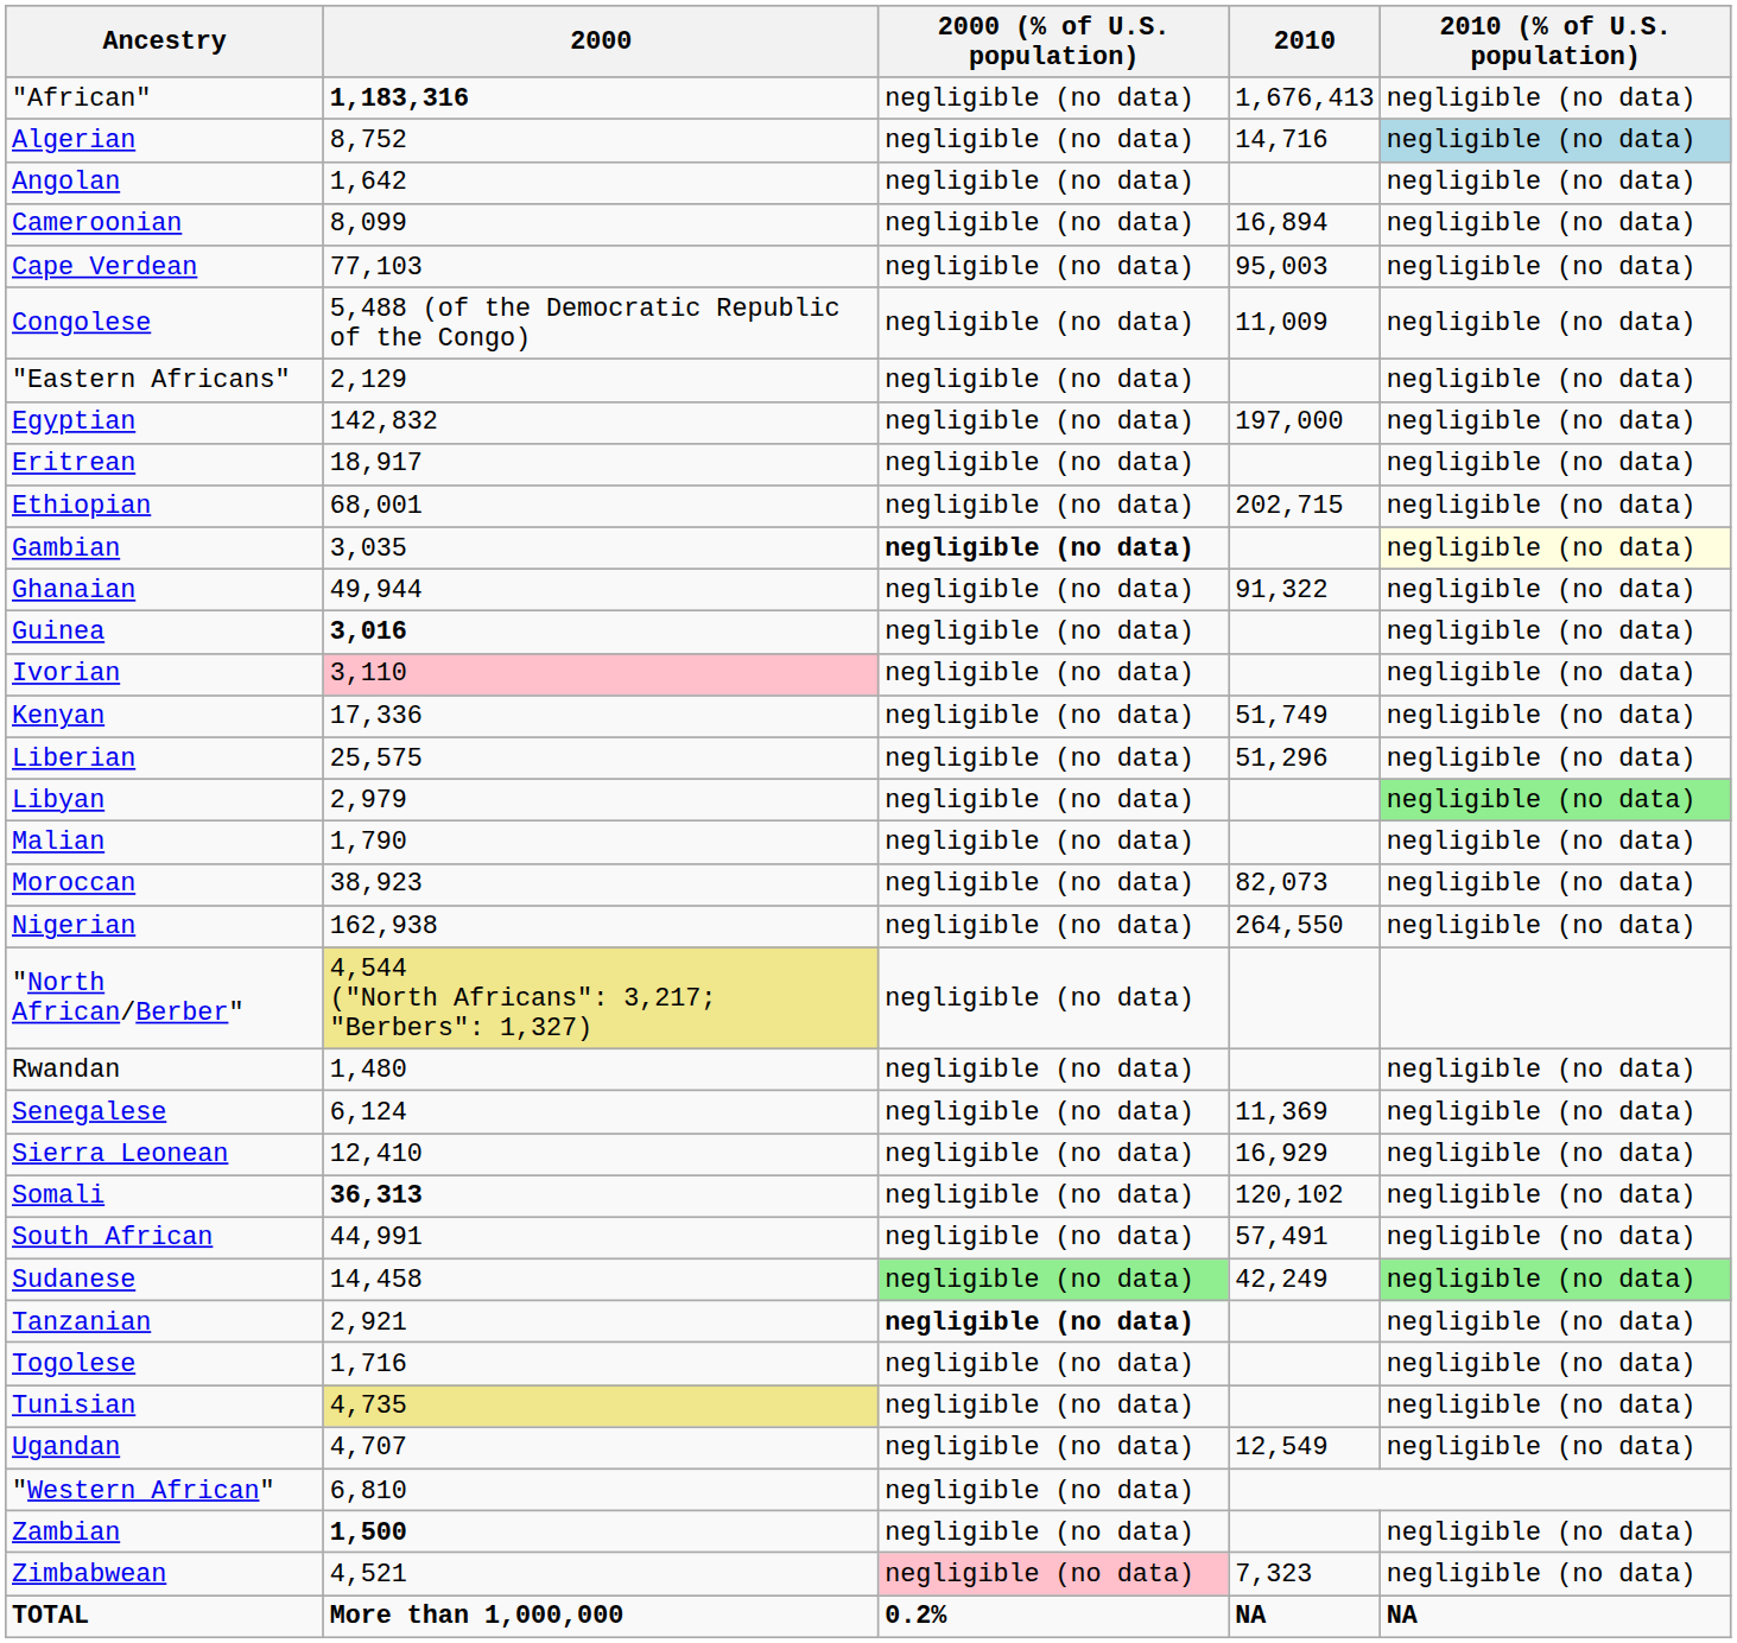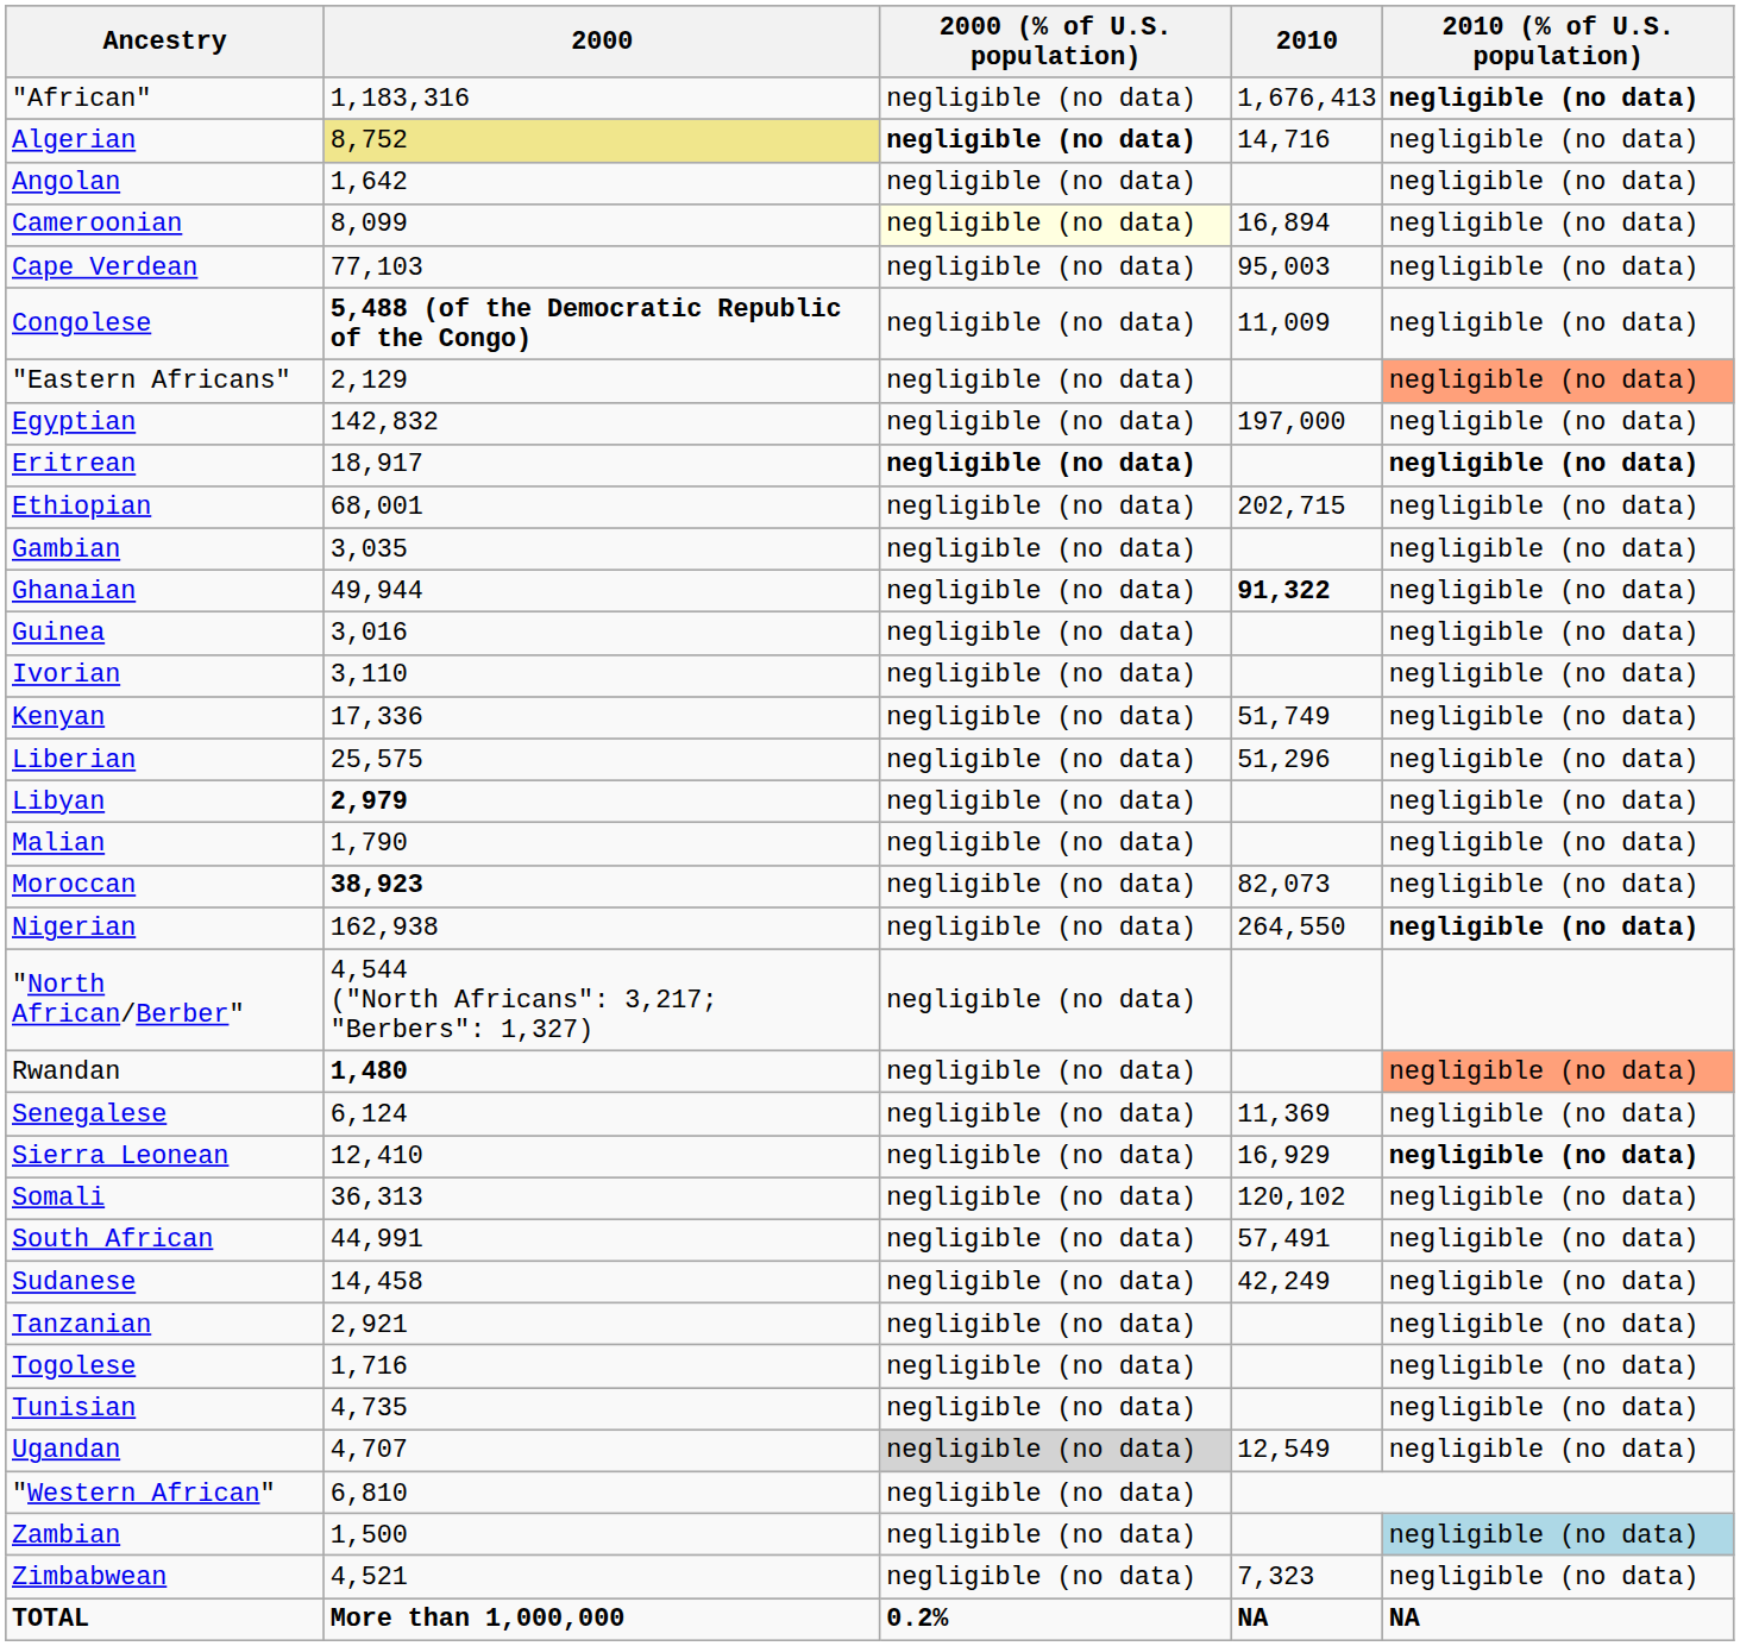"African" | 2000: bold -> normal
"African" | 2010 (% of U.S. population): normal -> bold
Algerian | 2000: no background -> khaki background
Algerian | 2000 (% of U.S. population): normal -> bold
Algerian | 2010 (% of U.S. population): lightblue background -> no background
Cameroonian | 2000 (% of U.S. population): no background -> lightyellow background
Congolese | 2000: normal -> bold
"Eastern Africans" | 2010 (% of U.S. population): no background -> lightsalmon background
Eritrean | 2000 (% of U.S. population): normal -> bold
Eritrean | 2010 (% of U.S. population): normal -> bold
Gambian | 2000 (% of U.S. population): bold -> normal
Gambian | 2010 (% of U.S. population): lightyellow background -> no background
Ghanaian | 2010: normal -> bold
Guinea | 2000: bold -> normal
Ivorian | 2000: pink background -> no background
Libyan | 2000: normal -> bold
Libyan | 2010 (% of U.S. population): lightgreen background -> no background
Moroccan | 2000: normal -> bold
Nigerian | 2010 (% of U.S. population): normal -> bold
"North African/Berber" | 2000: khaki background -> no background
Rwandan | 2000: normal -> bold
Rwandan | 2010 (% of U.S. population): no background -> lightsalmon background
Sierra Leonean | 2010 (% of U.S. population): normal -> bold
Somali | 2000: bold -> normal
Sudanese | 2000 (% of U.S. population): lightgreen background -> no background
Sudanese | 2010 (% of U.S. population): lightgreen background -> no background
Tanzanian | 2000 (% of U.S. population): bold -> normal
Tunisian | 2000: khaki background -> no background
Ugandan | 2000 (% of U.S. population): no background -> lightgrey background
Zambian | 2000: bold -> normal
Zambian | 2010 (% of U.S. population): no background -> lightblue background
Zimbabwean | 2000 (% of U.S. population): pink background -> no background
